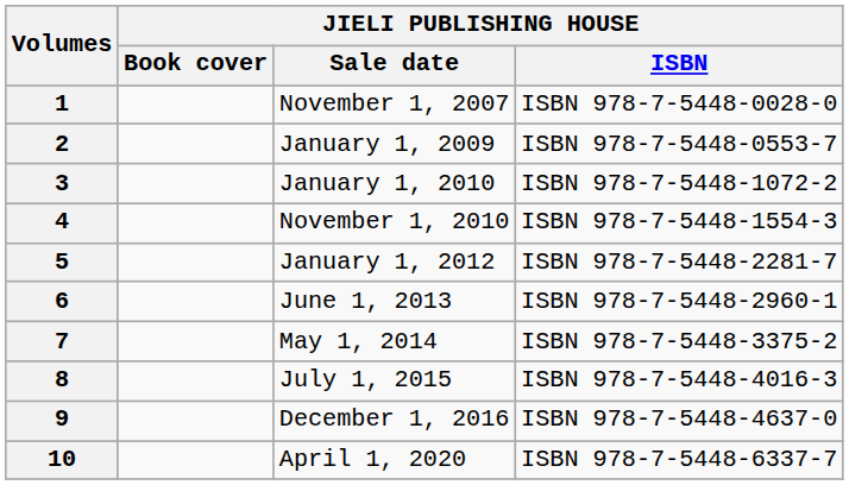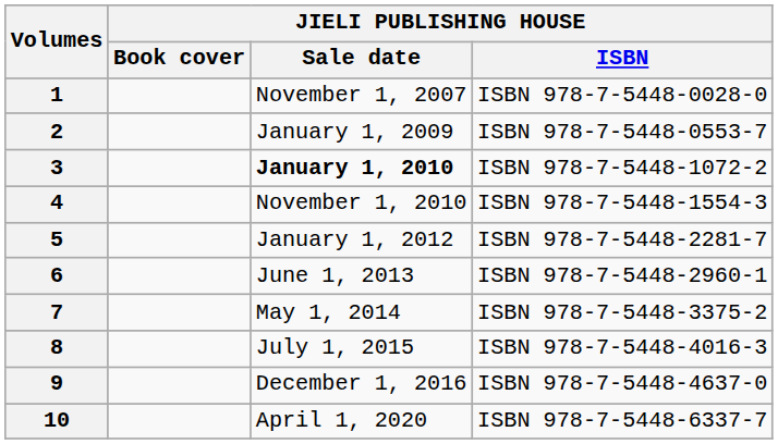3 | JIELI PUBLISHING HOUSE / Sale date: normal -> bold
